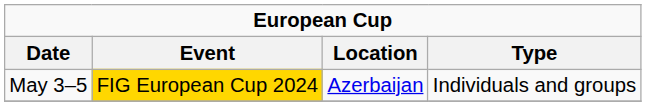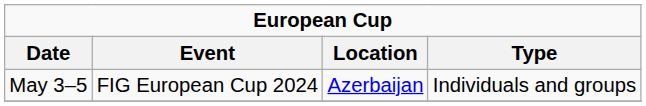May 3–5 | Event: gold background -> no background
